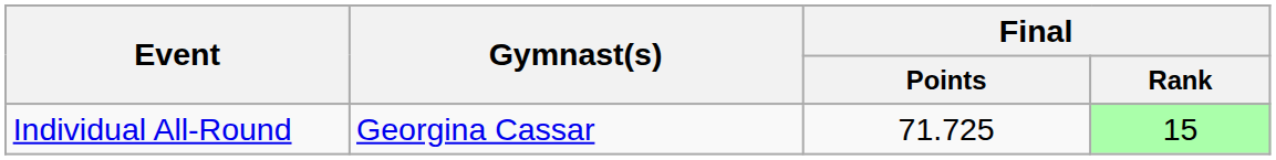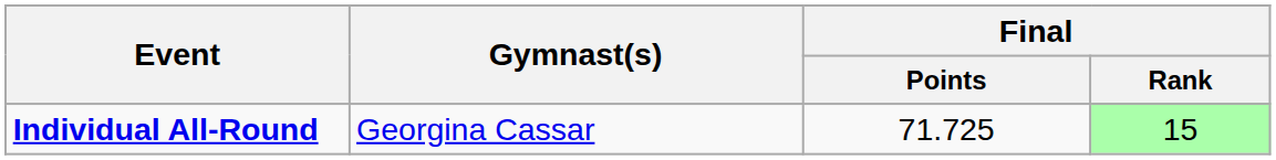row 3 | Event: normal -> bold
